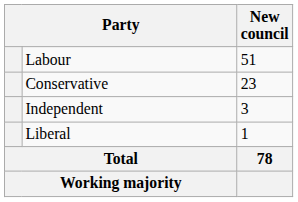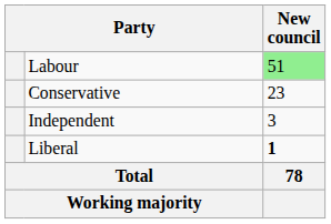Labour | New council: no background -> lightgreen background
Liberal | New council: normal -> bold
